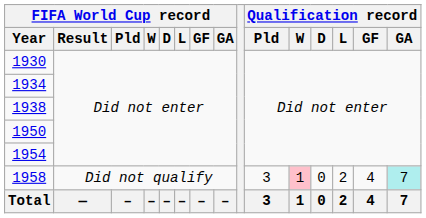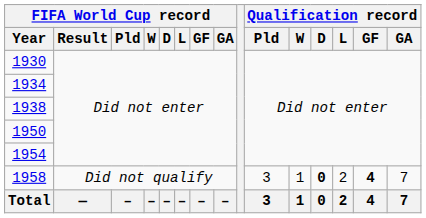1958 | Qualification record / W: pink background -> no background
1958 | Qualification record / D: normal -> bold
1958 | Qualification record / GF: normal -> bold
1958 | Qualification record / GA: paleturquoise background -> no background
